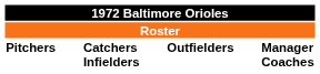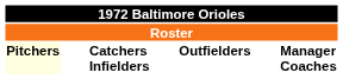Pitchers | column 1: no background -> lightyellow background
